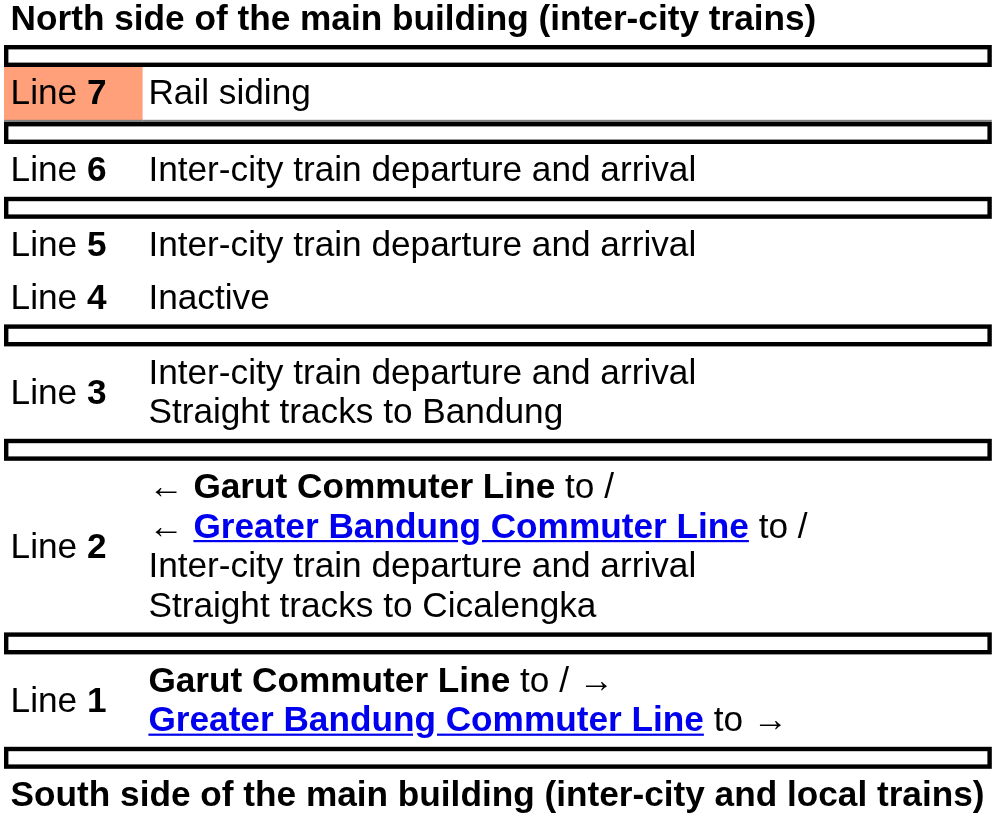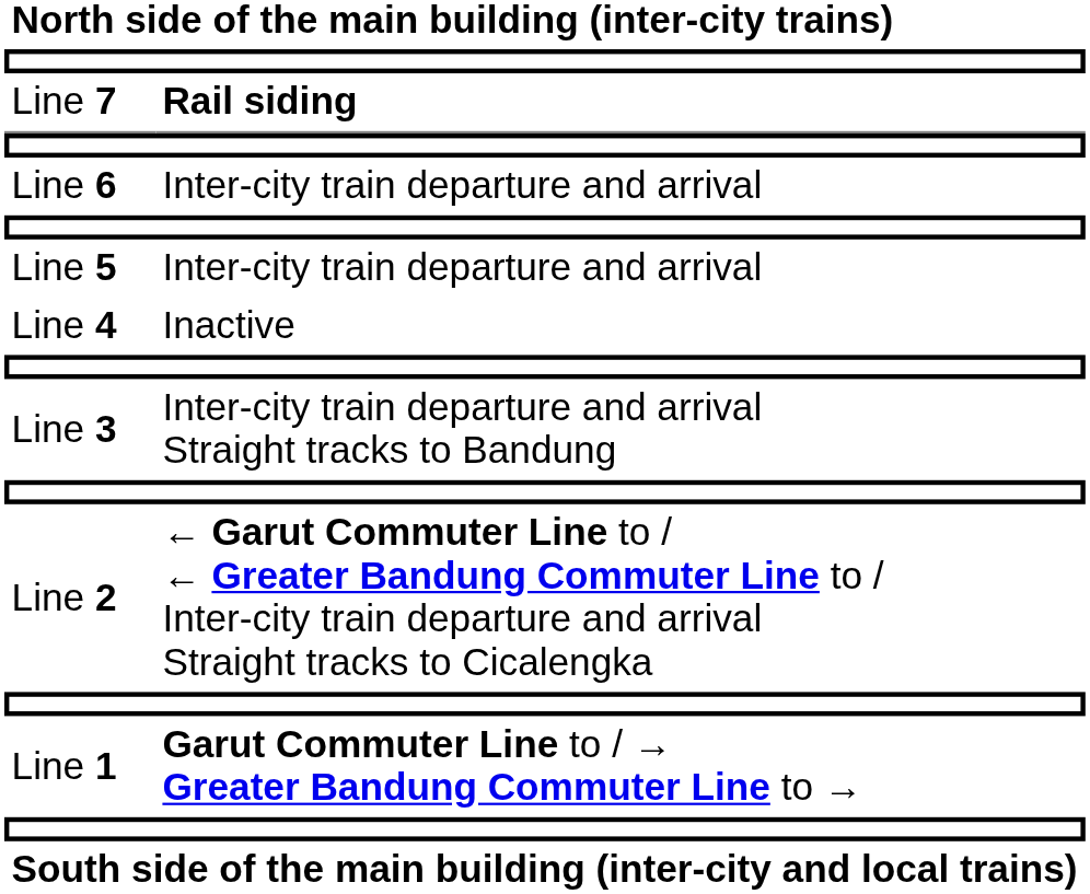row 2 | column 1: lightsalmon background -> no background
row 2 | column 2: normal -> bold
